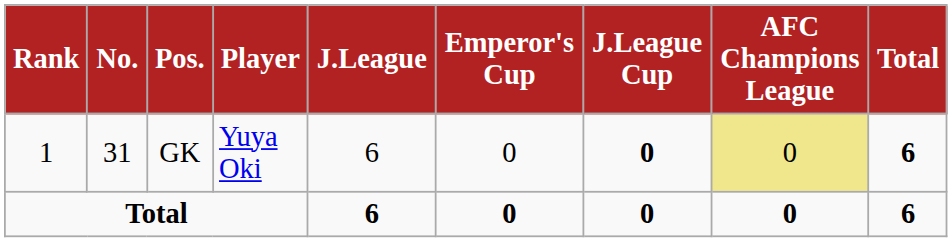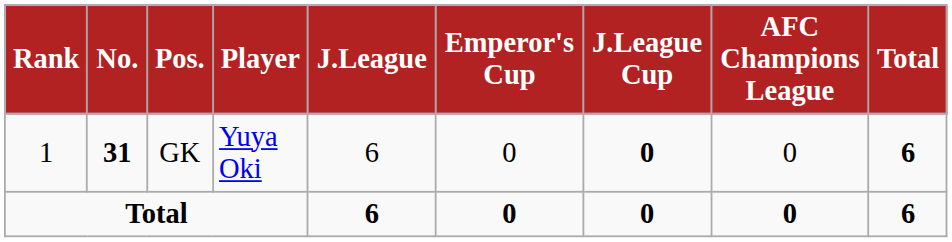1 | No.: normal -> bold
1 | AFC Champions League: khaki background -> no background
